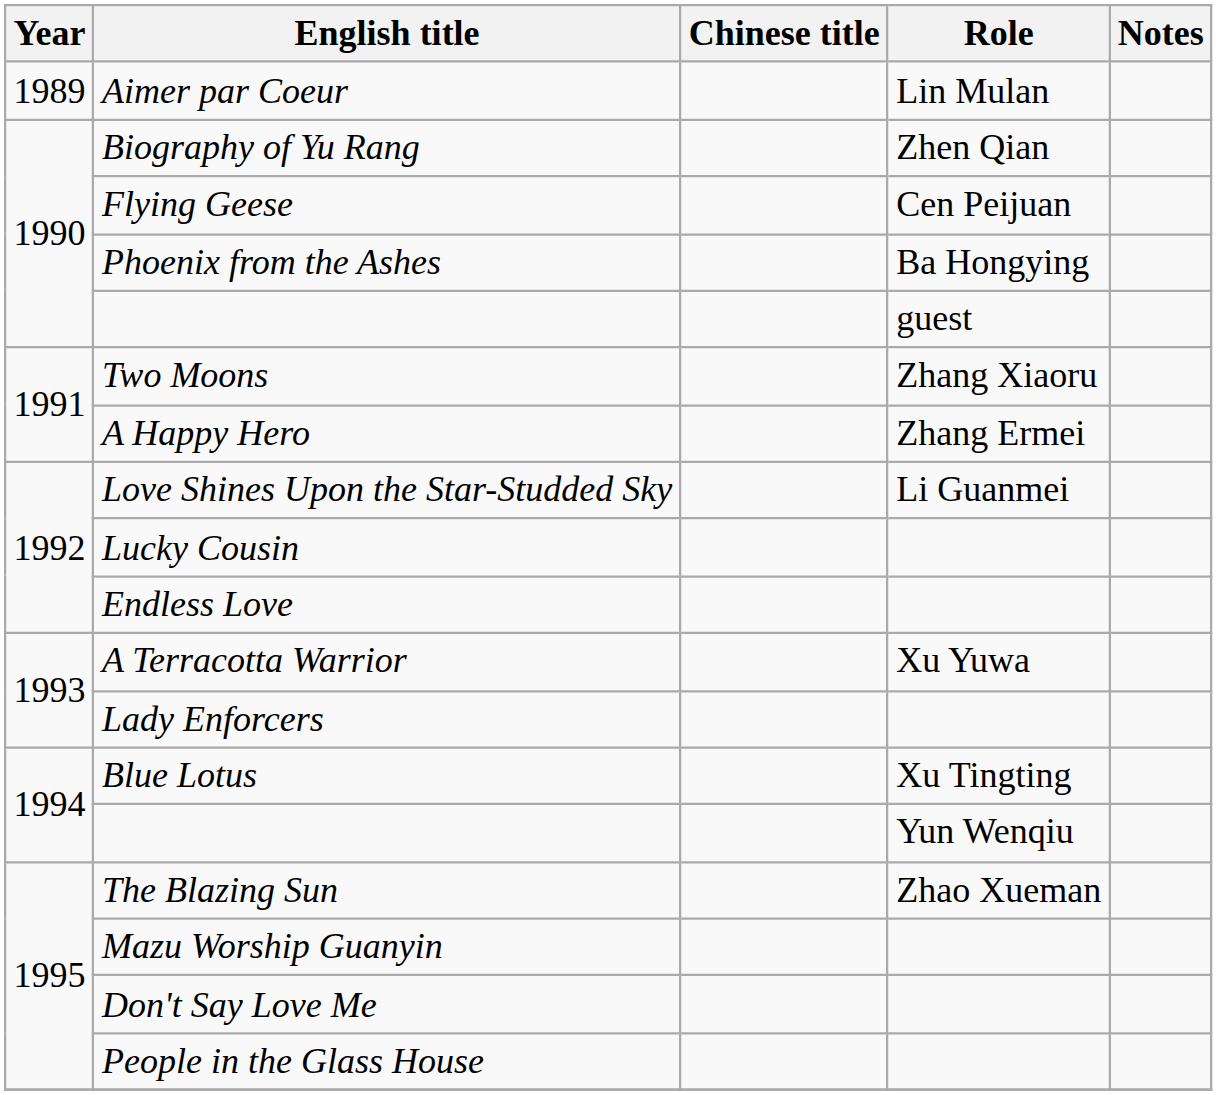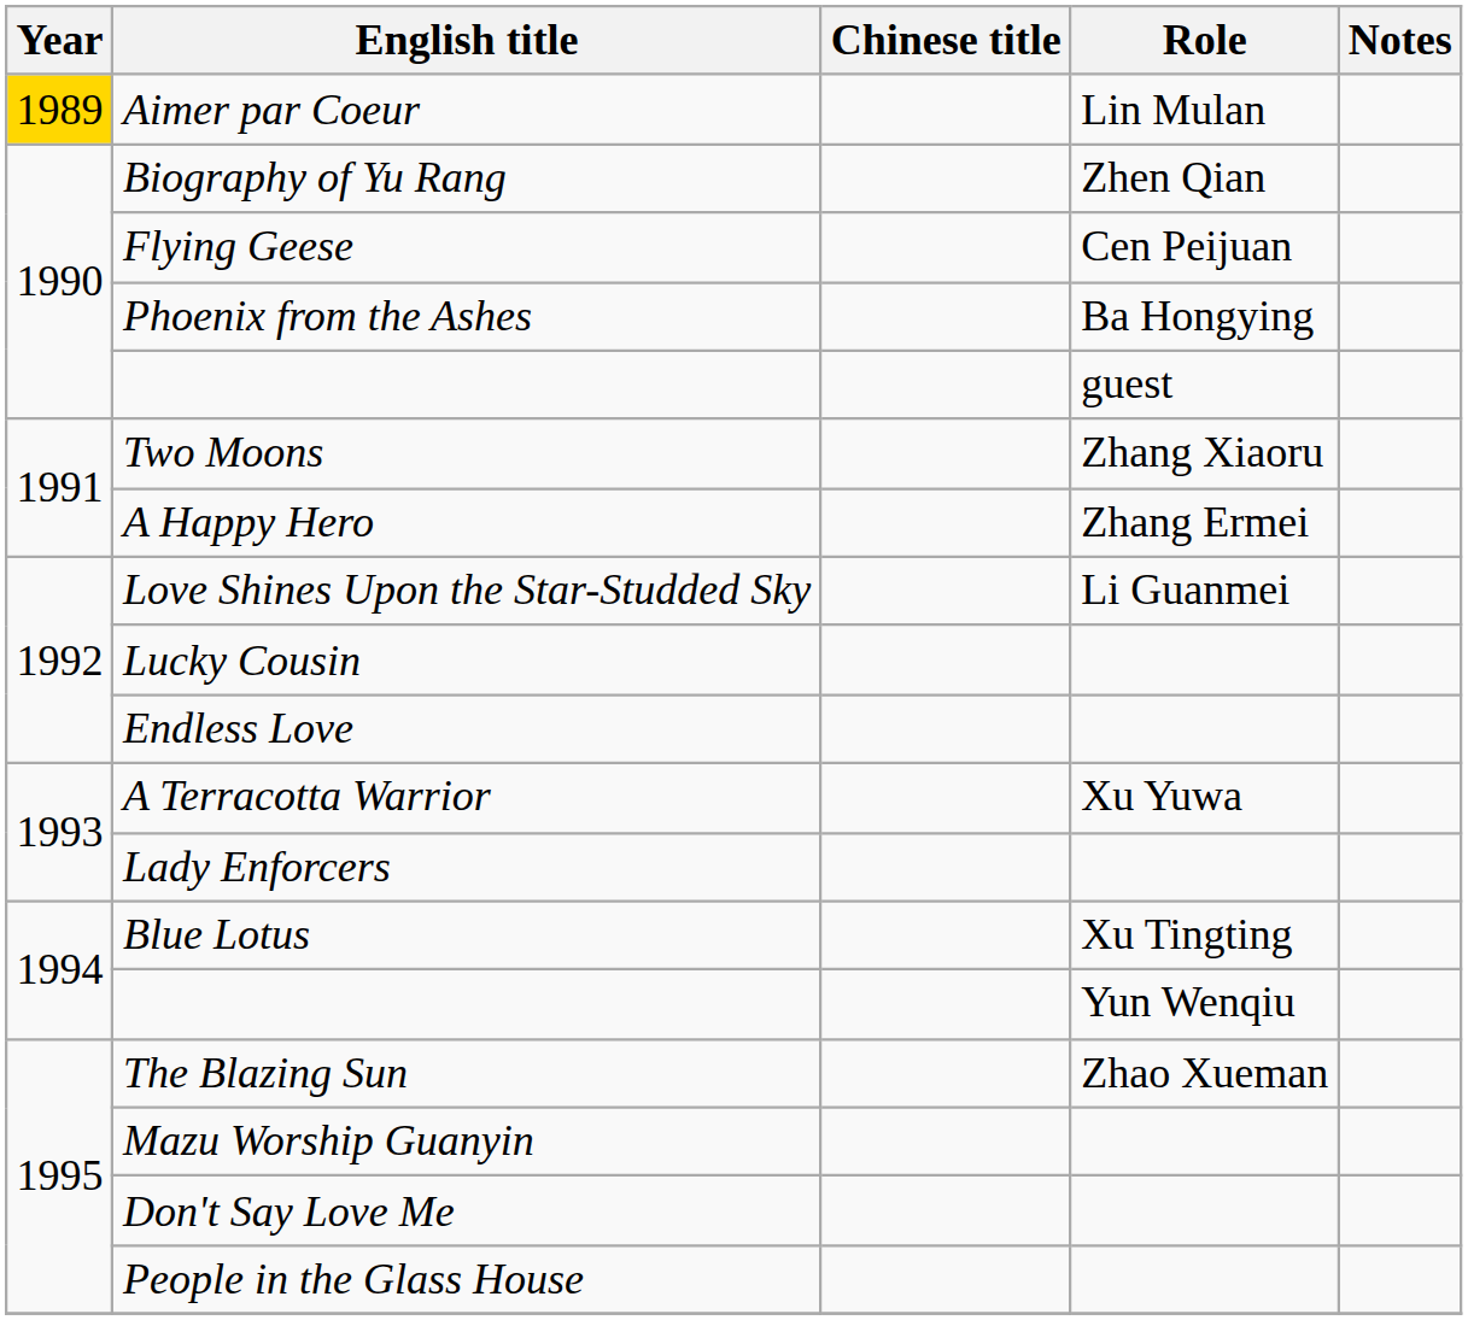Aimer par Coeur | Year: no background -> gold background
